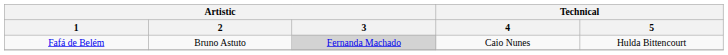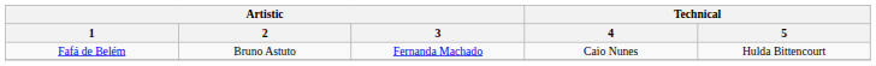Fafá de Belém | Artistic / 3: lightgrey background -> no background
